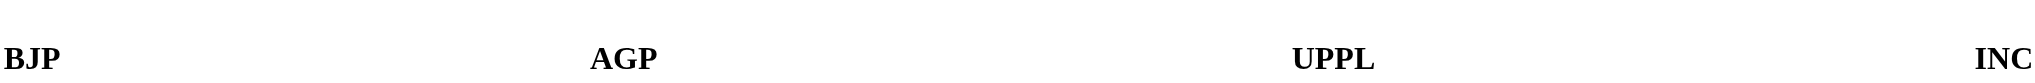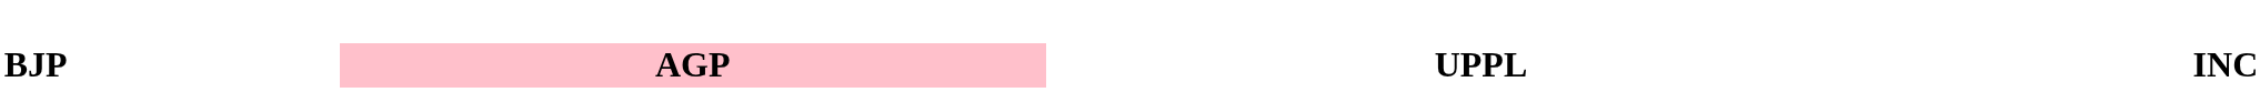BJP | column 2: no background -> pink background
